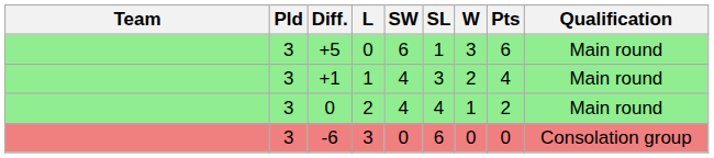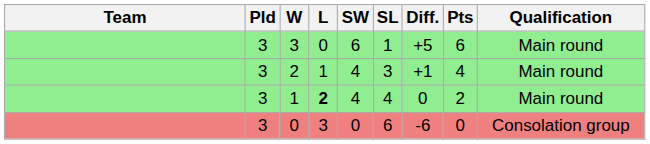columns swapped: W <-> Diff.
row 4 | L: normal -> bold
